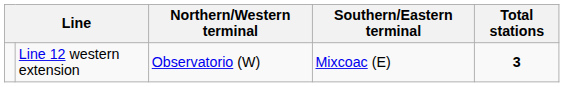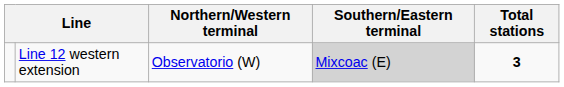Line 12 western extension | Southern/Eastern terminal: no background -> lightgrey background
